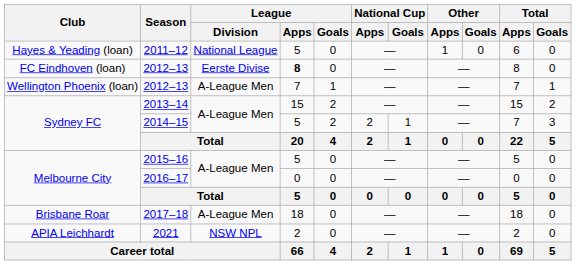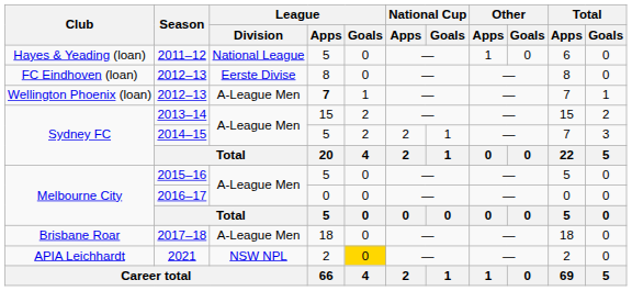FC Eindhoven (loan) / 2012–13 | League / Apps: bold -> normal
Wellington Phoenix (loan) / 2012–13 | League / Apps: normal -> bold
2021 | League / Goals: no background -> gold background
